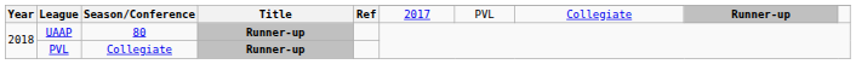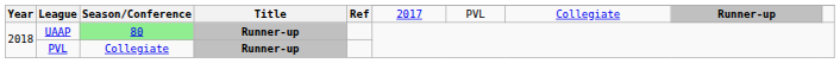UAAP | Season/Conference: no background -> lightgreen background
